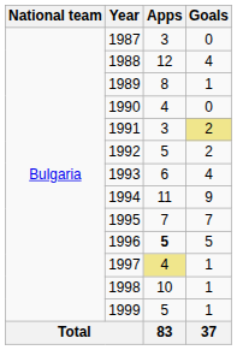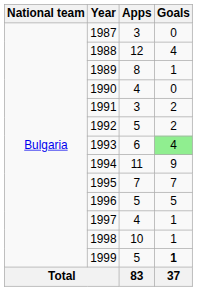1991 | Goals: khaki background -> no background
1993 | Goals: no background -> lightgreen background
1996 | Apps: bold -> normal
1997 | Apps: khaki background -> no background
1999 | Goals: normal -> bold
